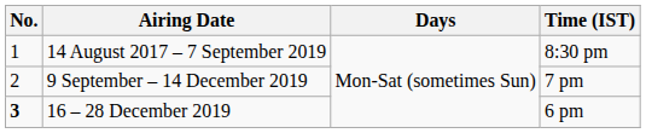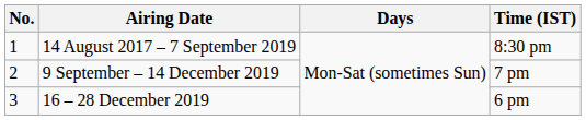16 – 28 December 2019 | No.: bold -> normal
